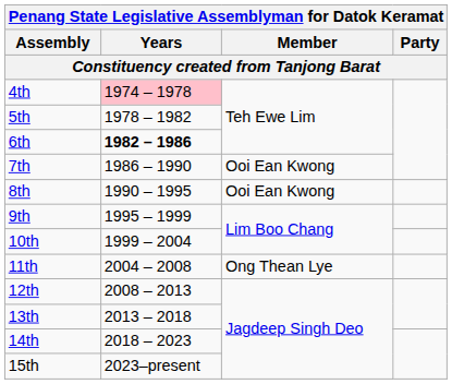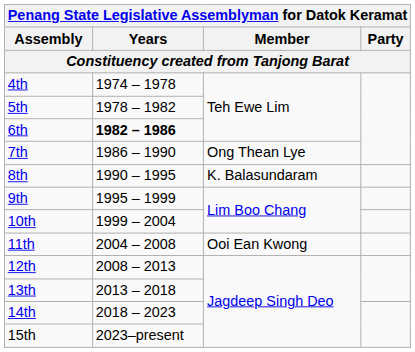4th | Years: pink background -> no background
7th | Member: Ooi Ean Kwong -> Ong Thean Lye
8th | Member: Ooi Ean Kwong -> K. Balasundaram
11th | Member: Ong Thean Lye -> Ooi Ean Kwong
